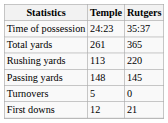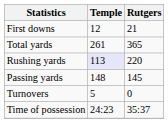rows swapped: First downs <-> Time of possession
Rushing yards | Temple: no background -> lavender background
